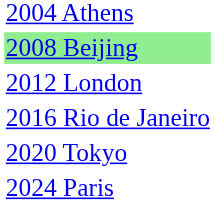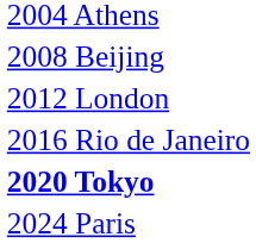2008 Beijing | column 1: lightgreen background -> no background
2020 Tokyo | column 1: normal -> bold
